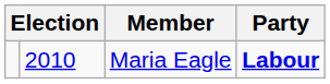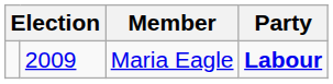Maria Eagle | column 2: 2010 -> 2009
